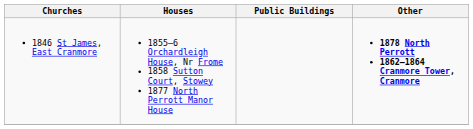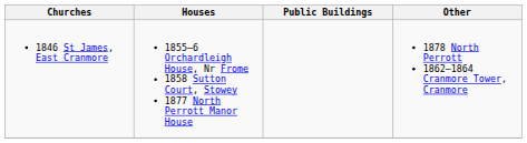1846 St James, East Cranmore | Other: bold -> normal
